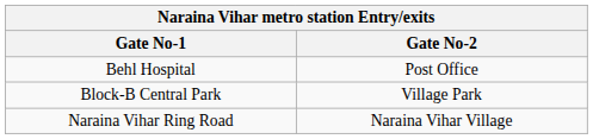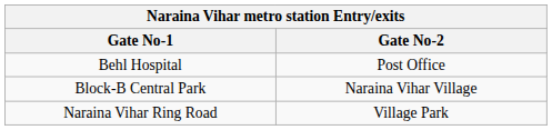Block-B Central Park | Gate No-2: Village Park -> Naraina Vihar Village
Naraina Vihar Ring Road | Gate No-2: Naraina Vihar Village -> Village Park
